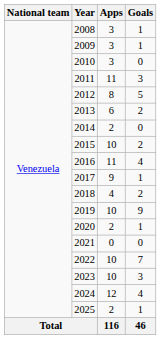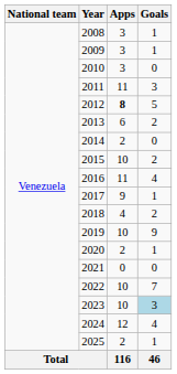2012 | Apps: normal -> bold
2023 | Goals: no background -> lightblue background
